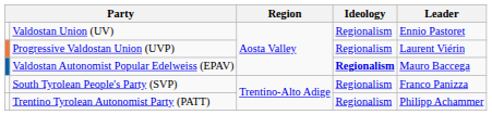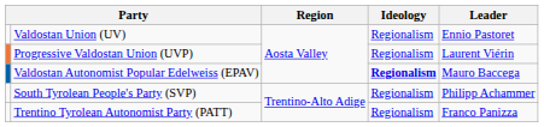South Tyrolean People's Party (SVP) | Leader: Franco Panizza -> Philipp Achammer
Trentino Tyrolean Autonomist Party (PATT) | Leader: Philipp Achammer -> Franco Panizza
